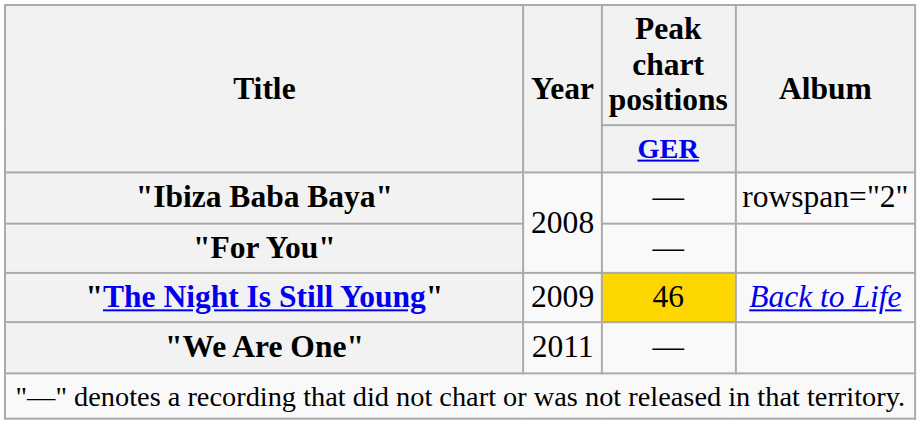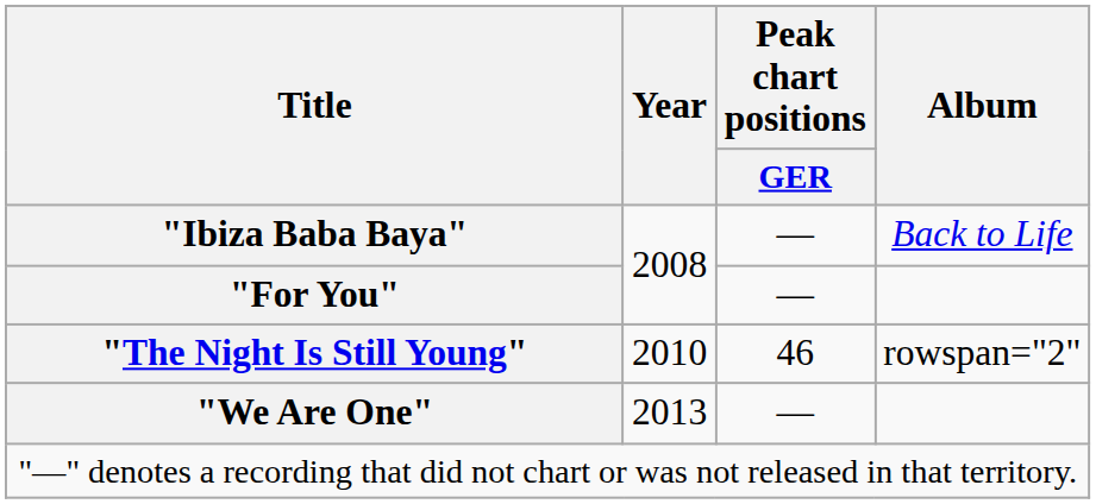"Ibiza Baba Baya" | Album: rowspan="2" -> Back to Life
"The Night Is Still Young" | Year: 2009 -> 2010
"The Night Is Still Young" | Peak chart positions / GER: gold background -> no background
"The Night Is Still Young" | Album: Back to Life -> rowspan="2"
"We Are One" | Year: 2011 -> 2013
